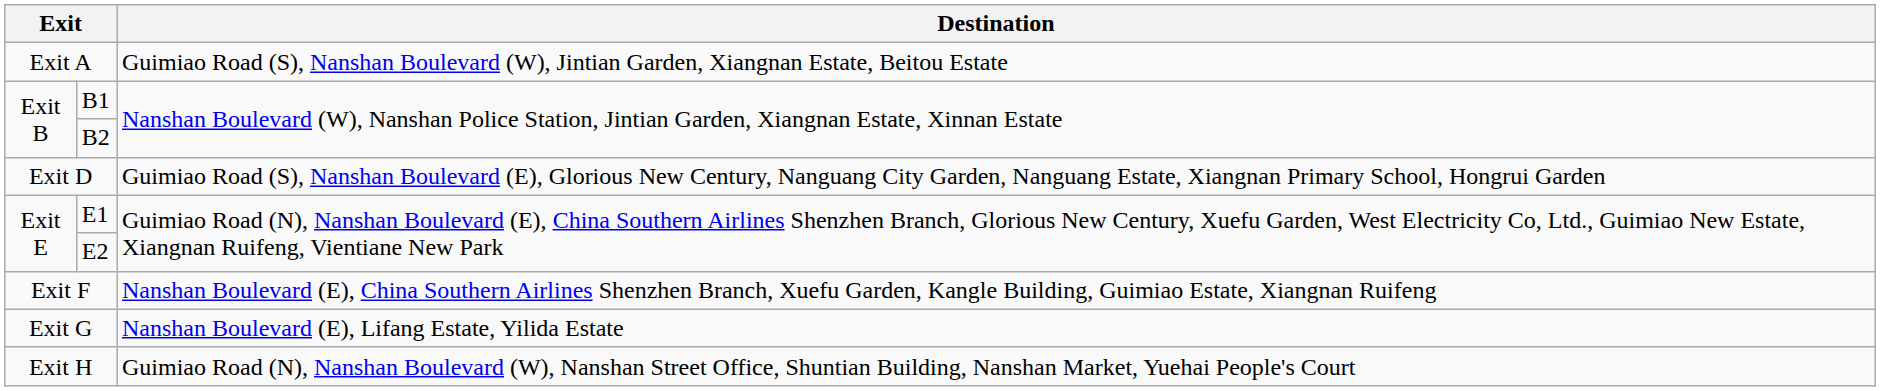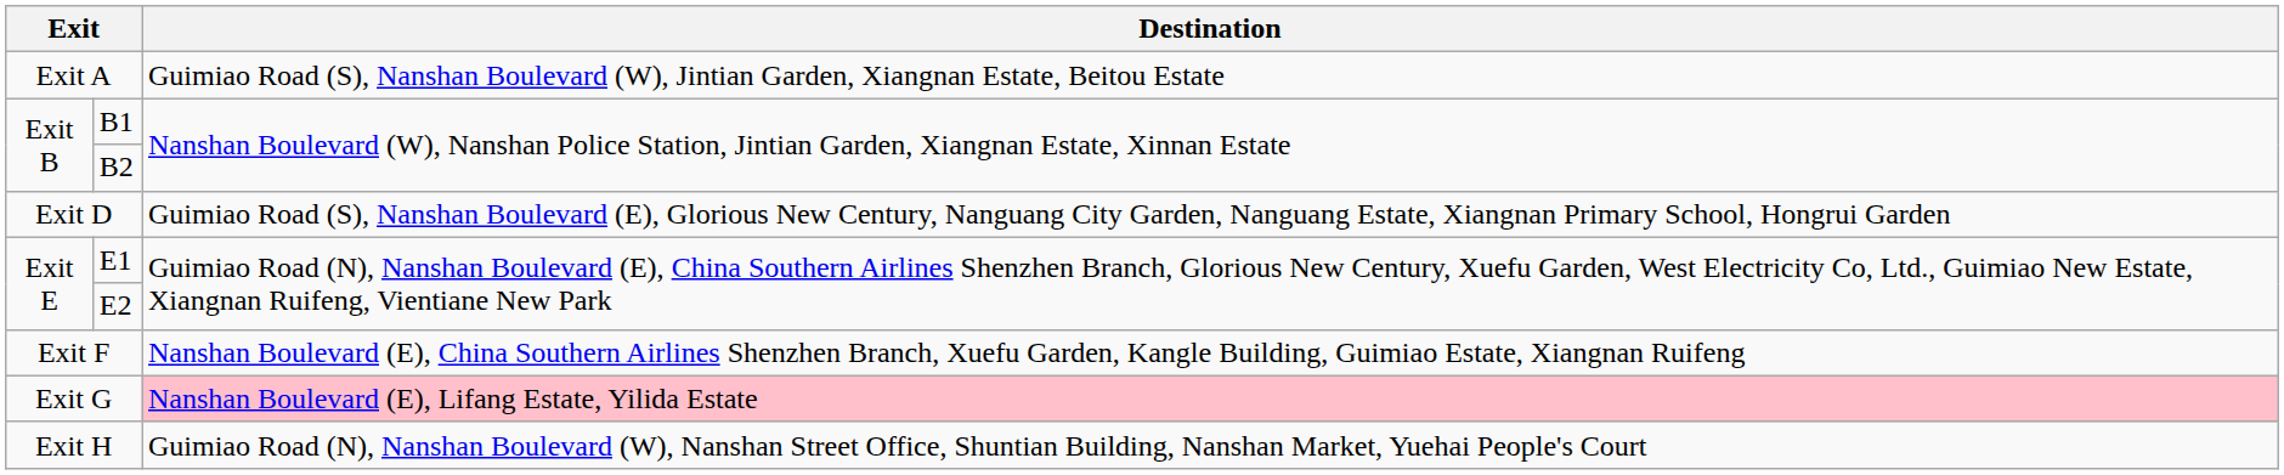Exit G | Destination: no background -> pink background
